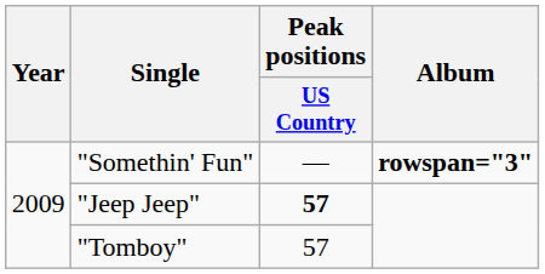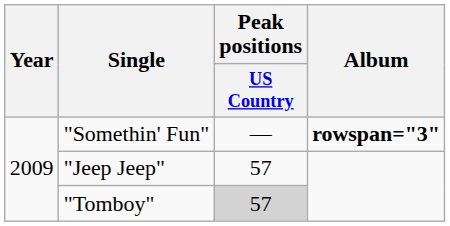"Jeep Jeep" | Peak positions / US Country: bold -> normal
"Tomboy" | Peak positions / US Country: no background -> lightgrey background
